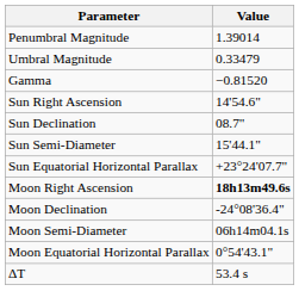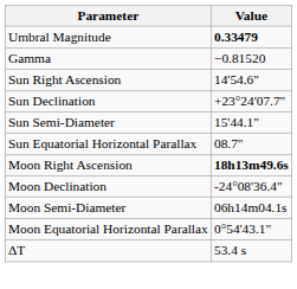- row: Penumbral Magnitude | 1.39014
Umbral Magnitude | Value: normal -> bold
Sun Declination | Value: 08.7" -> +23°24'07.7"
Sun Equatorial Horizontal Parallax | Value: +23°24'07.7" -> 08.7"
